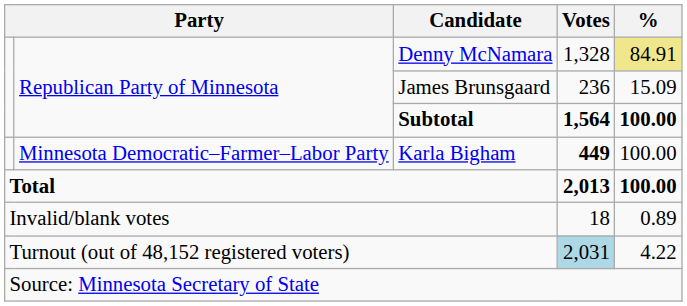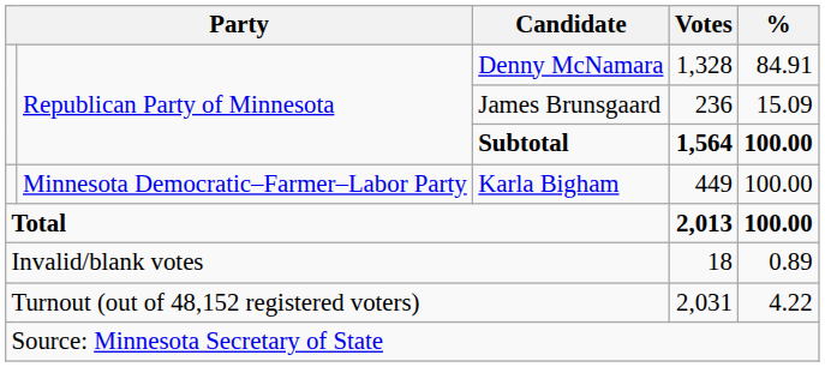Denny McNamara | %: khaki background -> no background
Karla Bigham | Votes: bold -> normal
Turnout (out of 48,152 registered voters) | Votes: lightblue background -> no background
